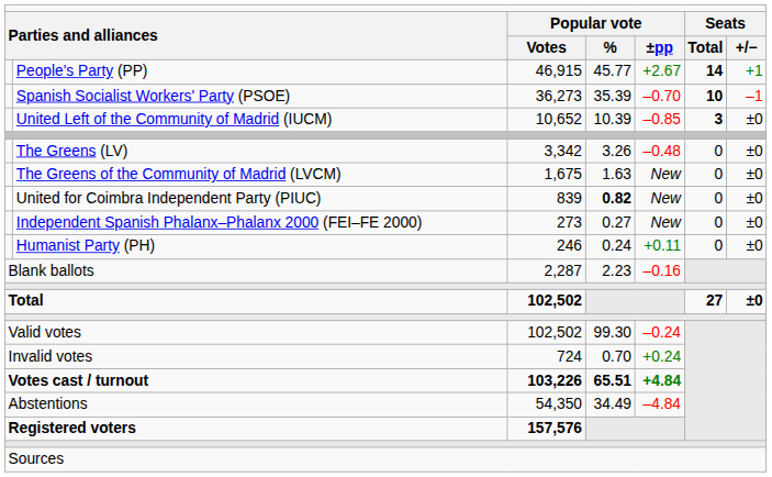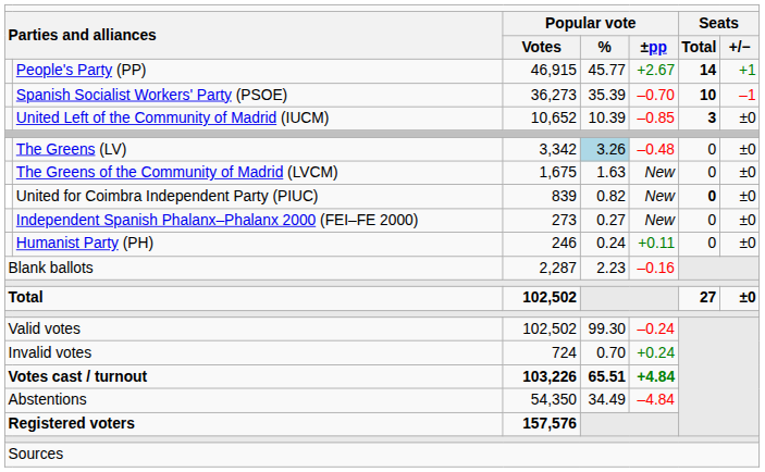The Greens (LV) | column 4: no background -> lightblue background
United for Coimbra Independent Party (PIUC) | column 4: bold -> normal
United for Coimbra Independent Party (PIUC) | column 6: normal -> bold
